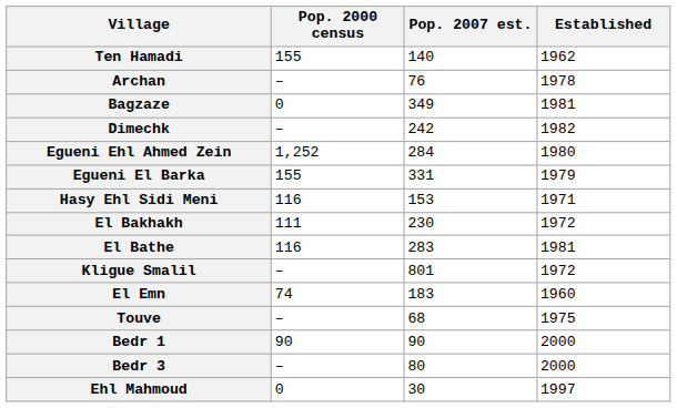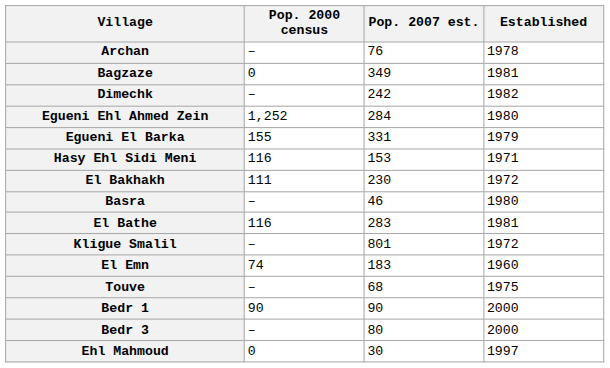- row: Ten Hamadi | 155 | 140 | 1962
+ row: Basra | – | 46 | 1980
